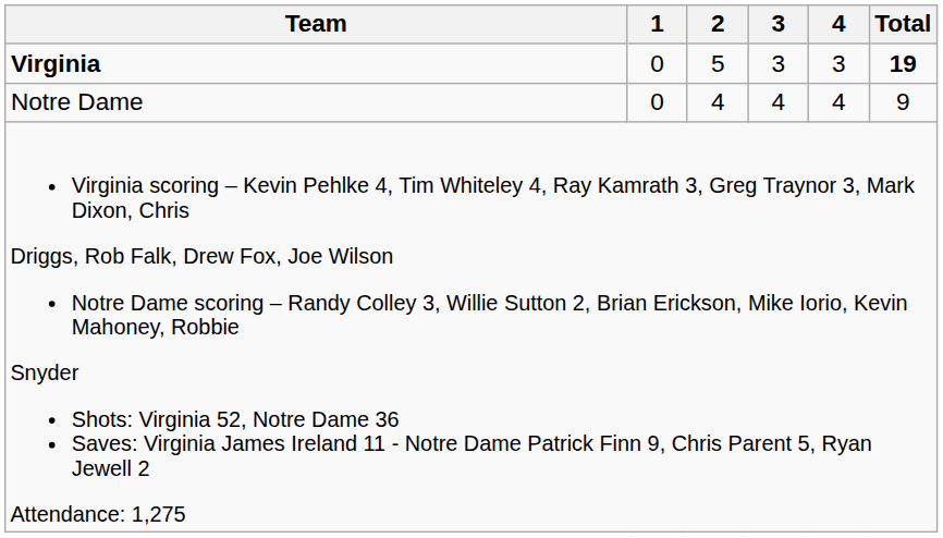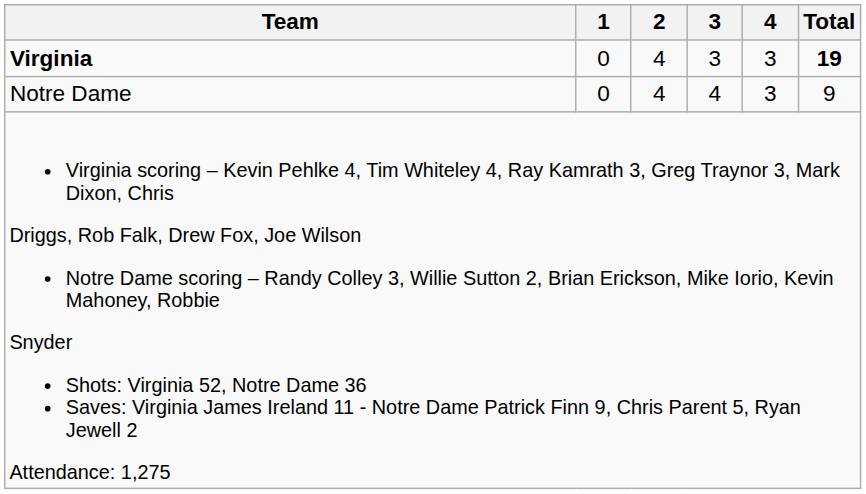Virginia | 2: 5 -> 4
Notre Dame | 4: 4 -> 3
